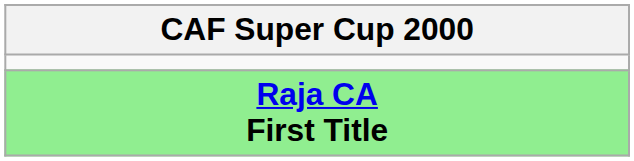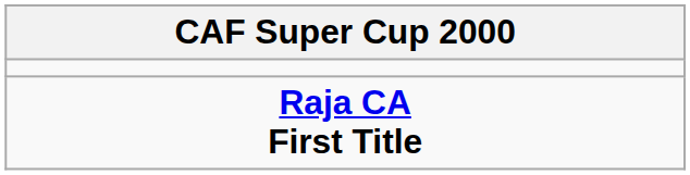row 3 | column 1: lightgreen background -> no background
